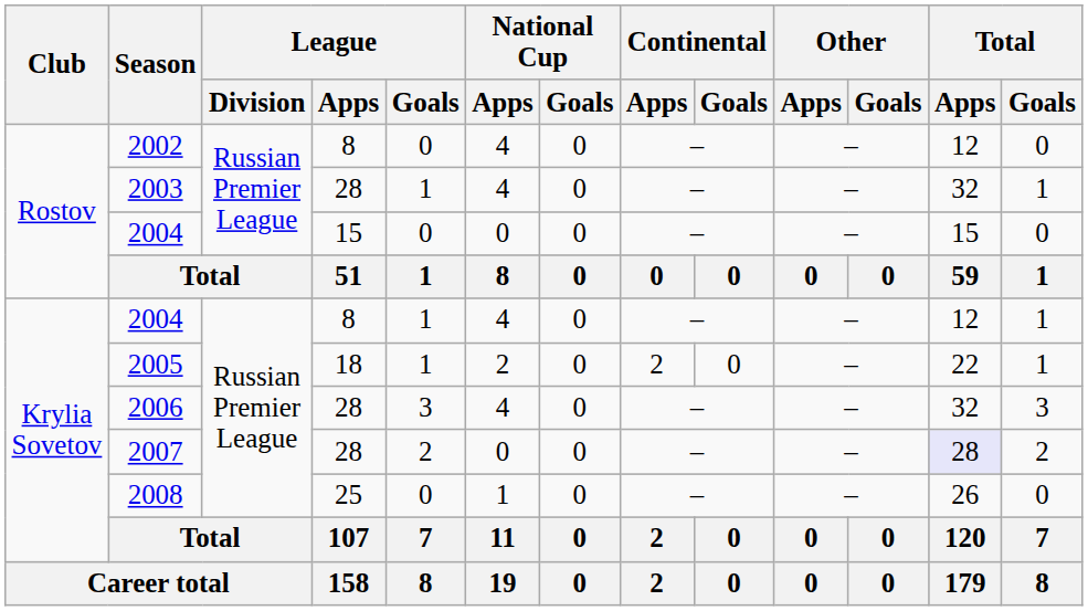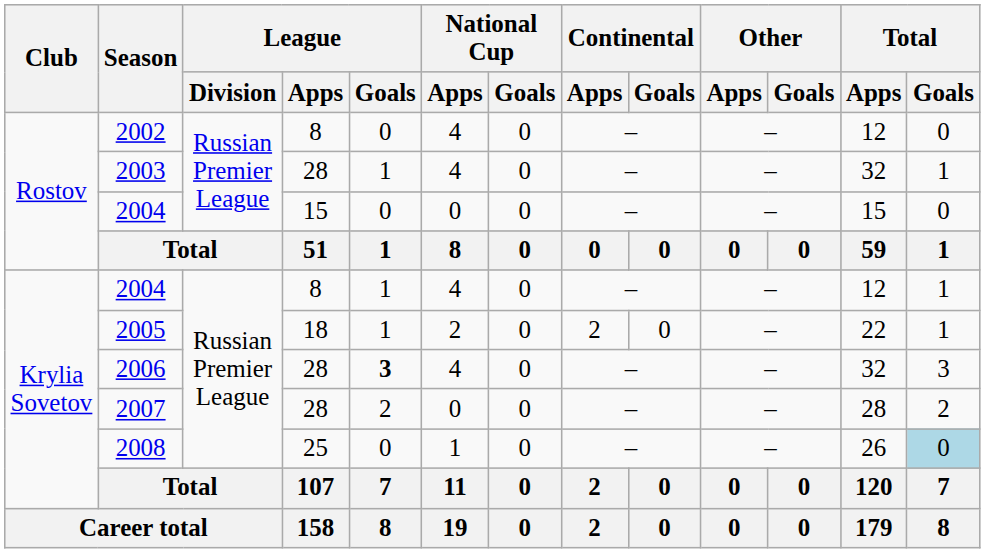2006 | League / Goals: normal -> bold
2007 | Total / Apps: lavender background -> no background
2008 | Total / Goals: no background -> lightblue background
